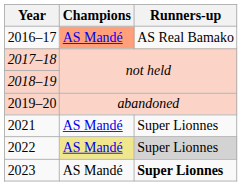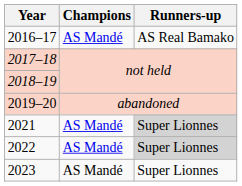2016–17 | Champions: lightsalmon background -> no background
2021 | Runners-up: no background -> lightgrey background
2022 | Champions: khaki background -> no background
2023 | Runners-up: bold -> normal
